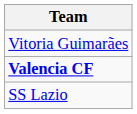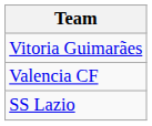row 3 | column 1: bold -> normal
